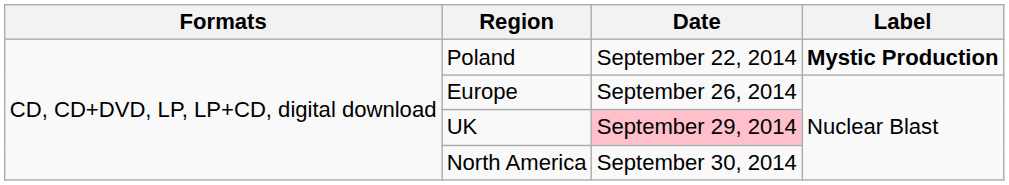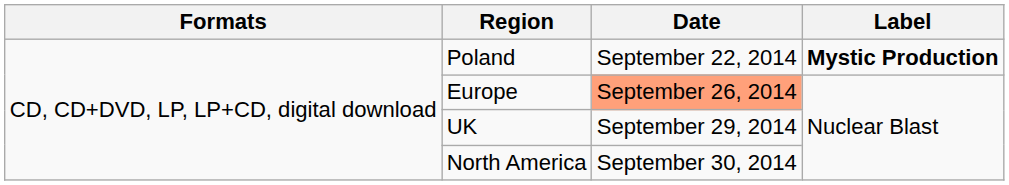Europe | Date: no background -> lightsalmon background
UK | Date: pink background -> no background
